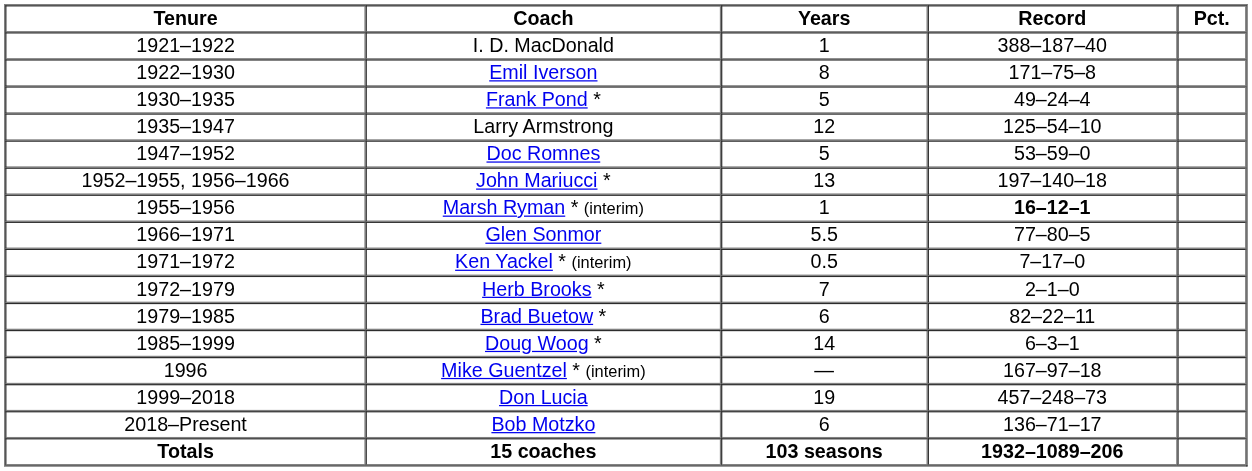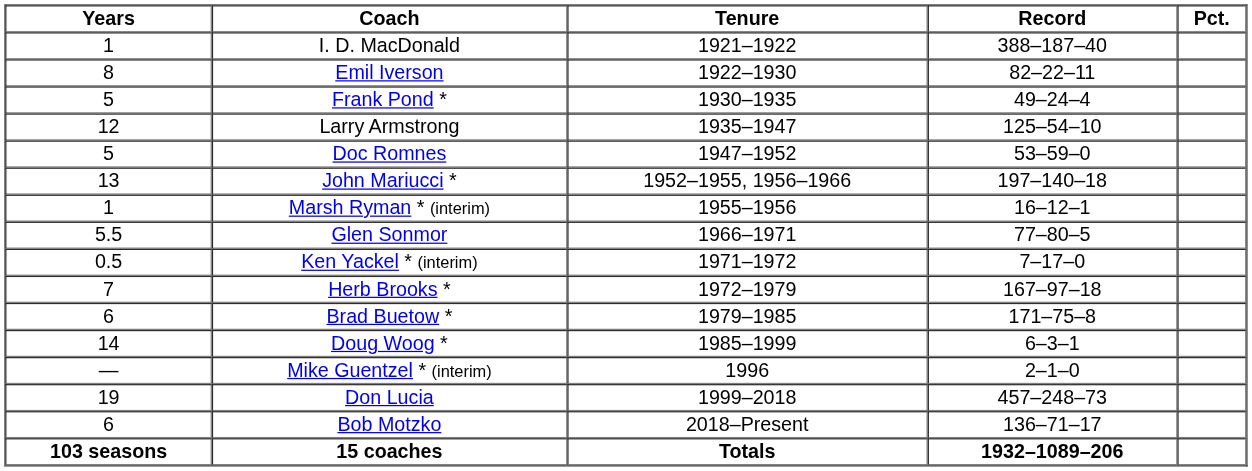columns swapped: Tenure <-> Years
Emil Iverson | Record: 171–75–8 -> 82–22–11
Marsh Ryman * (interim) | Record: bold -> normal
Herb Brooks * | Record: 2–1–0 -> 167–97–18
Brad Buetow * | Record: 82–22–11 -> 171–75–8
Mike Guentzel * (interim) | Record: 167–97–18 -> 2–1–0
